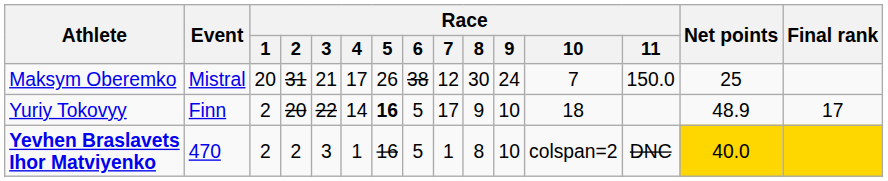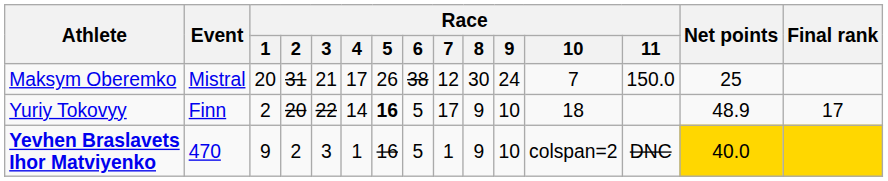Yevhen Braslavets Ihor Matviyenko | Race / 1: 2 -> 9
Yevhen Braslavets Ihor Matviyenko | Race / 8: 8 -> 9
